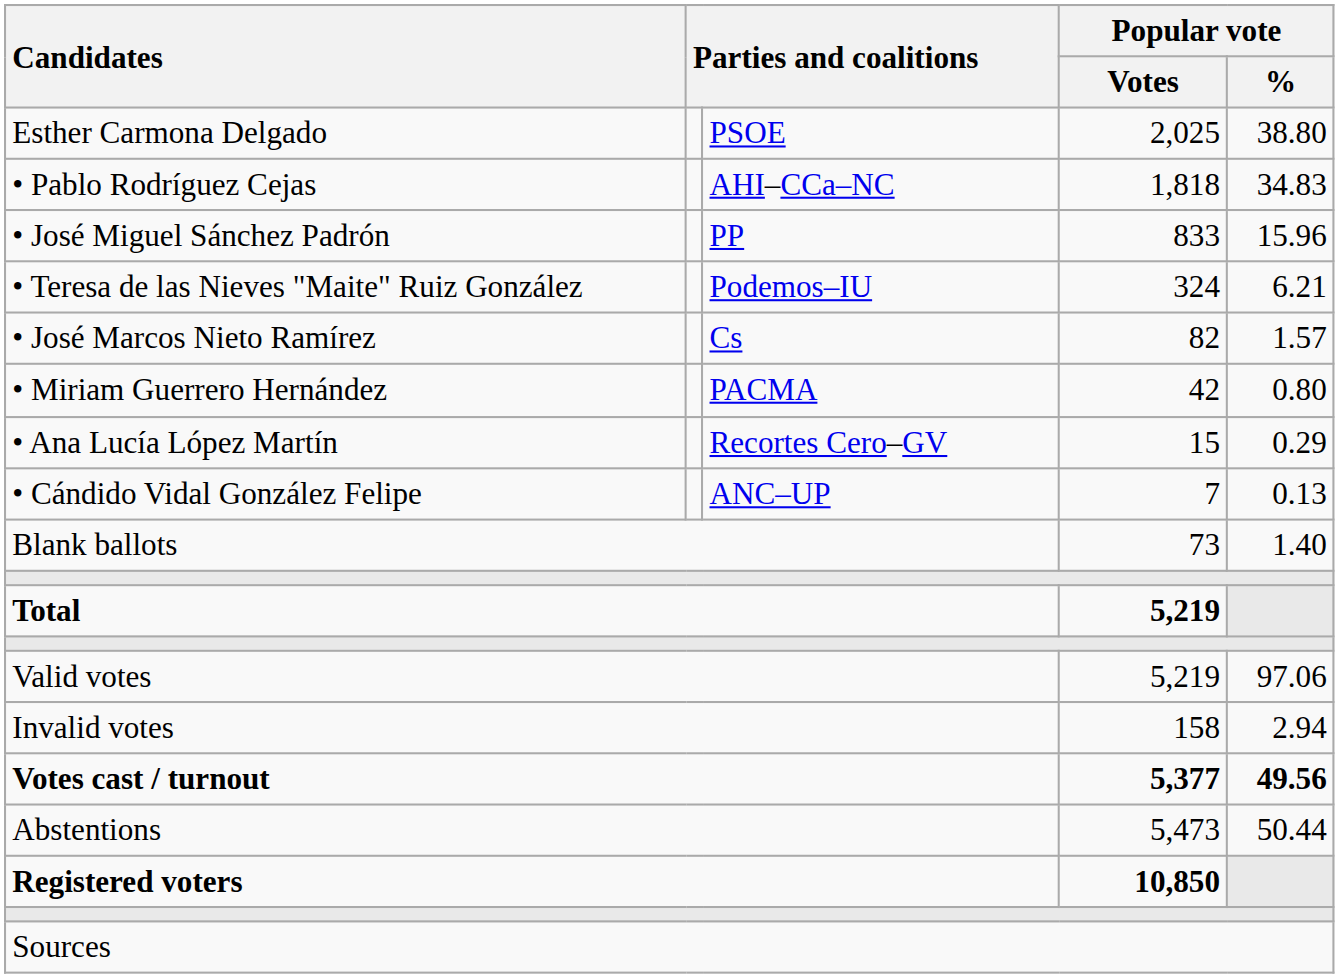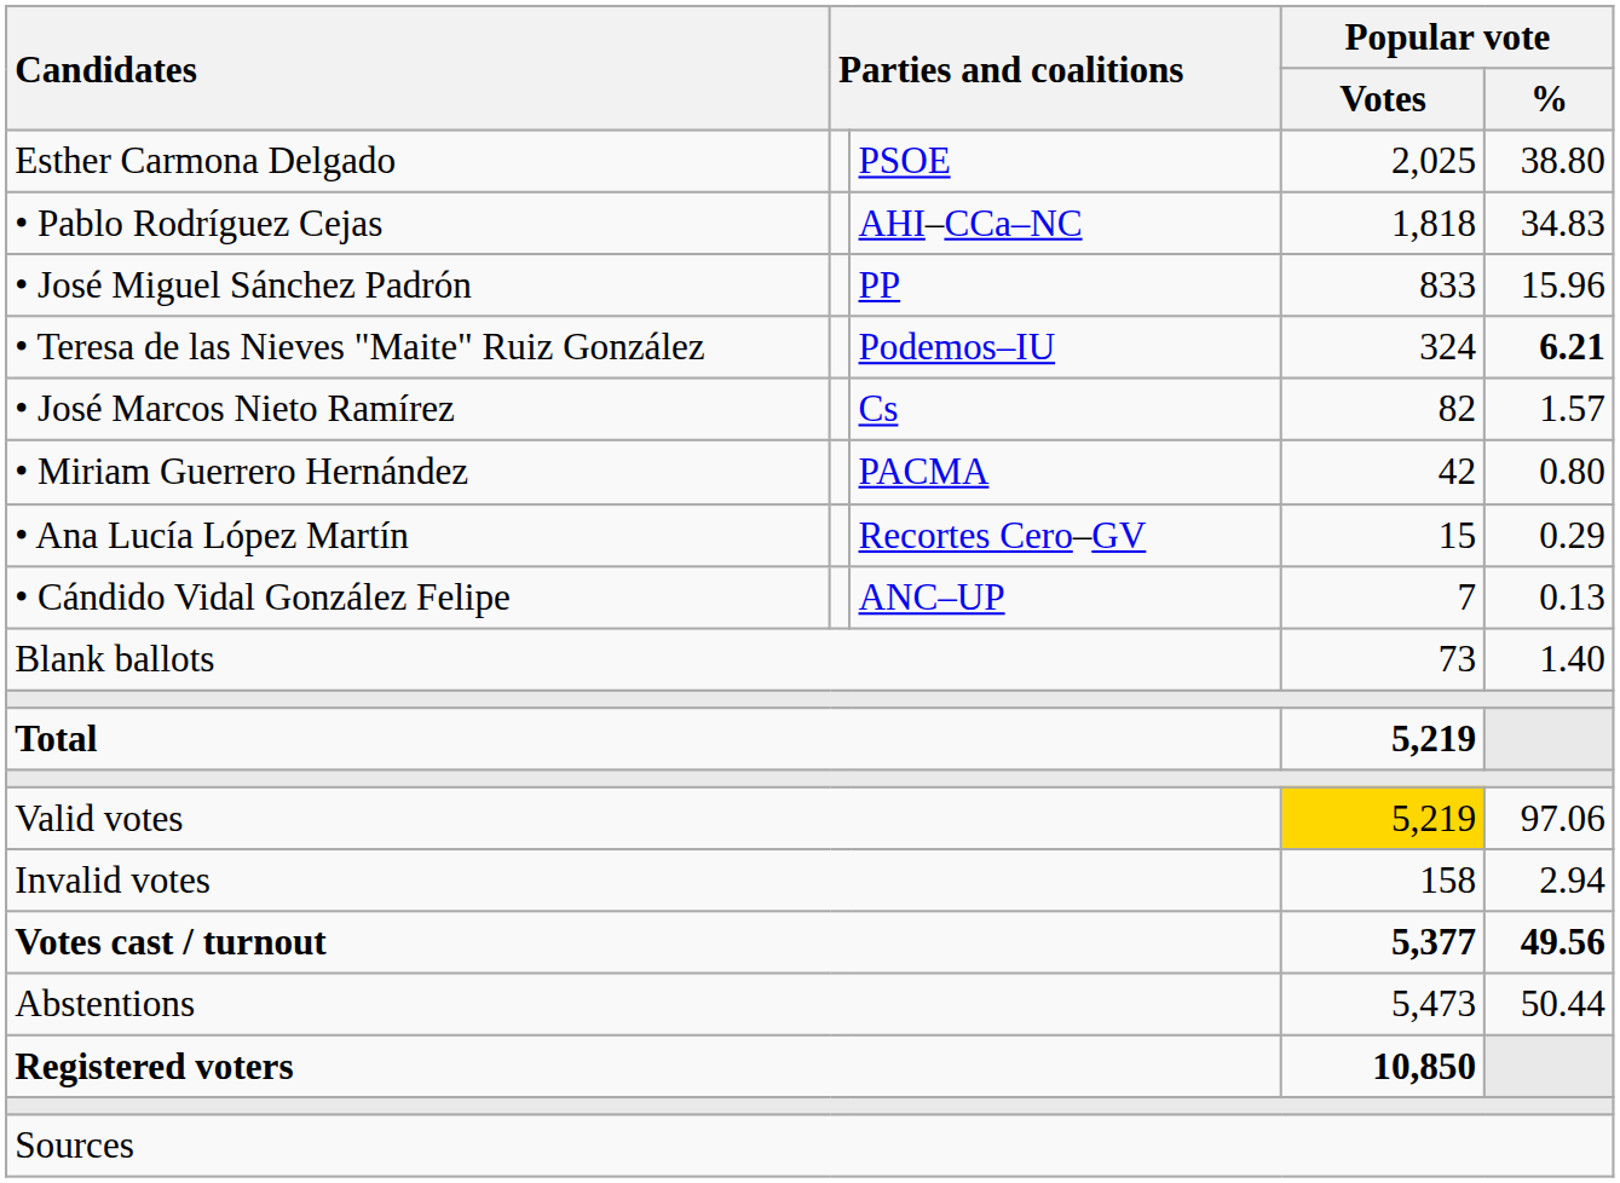• Teresa de las Nieves "Maite" Ruiz González | Popular vote / %: normal -> bold
Valid votes | Popular vote / Votes: no background -> gold background
